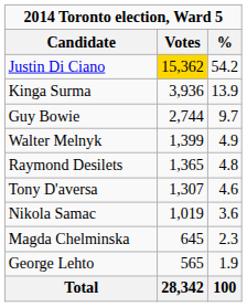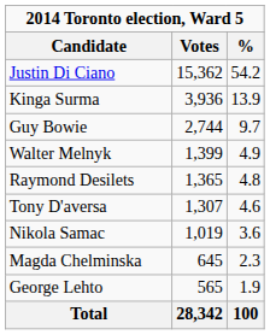Justin Di Ciano | Votes: gold background -> no background
